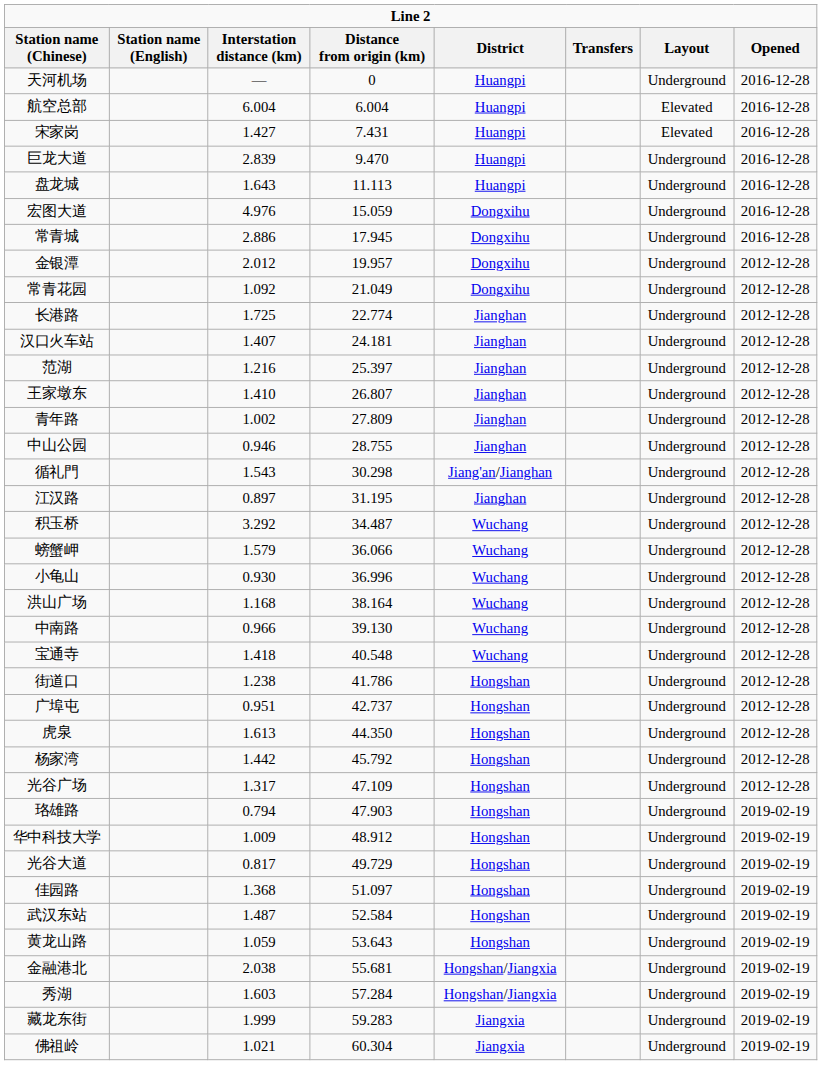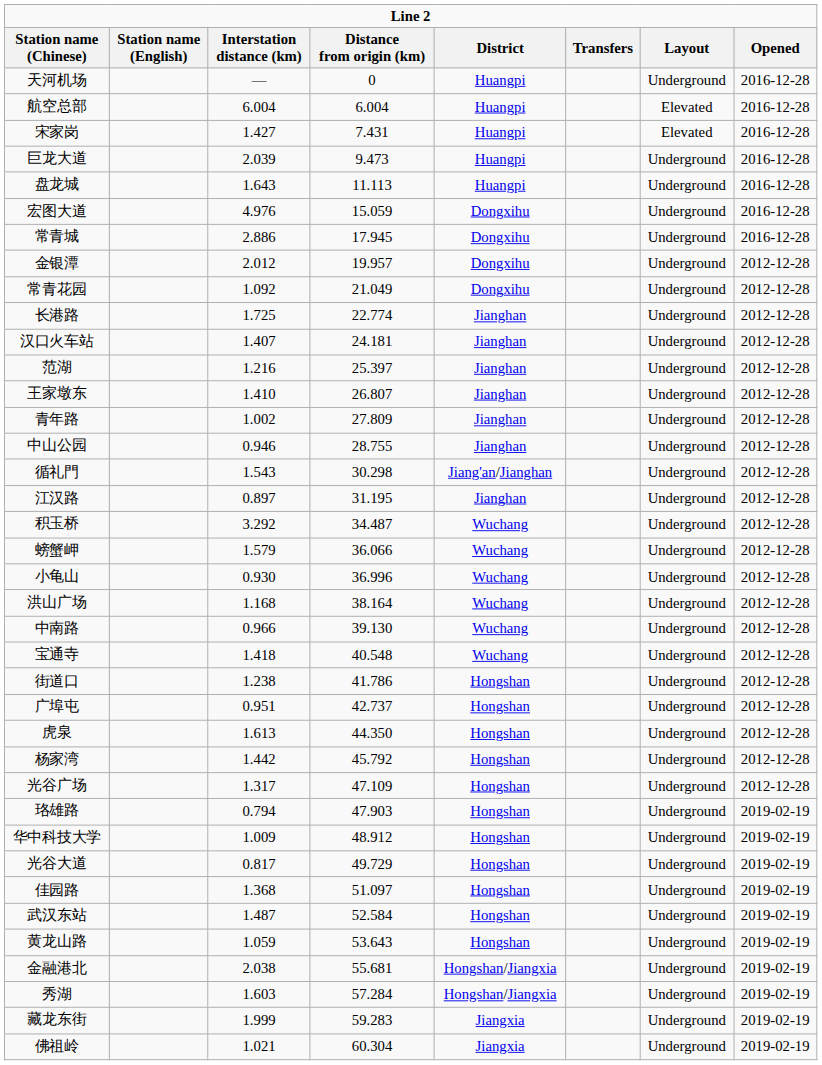巨龙大道 | column 3: 2.839 -> 2.039
巨龙大道 | column 4: 9.470 -> 9.473
